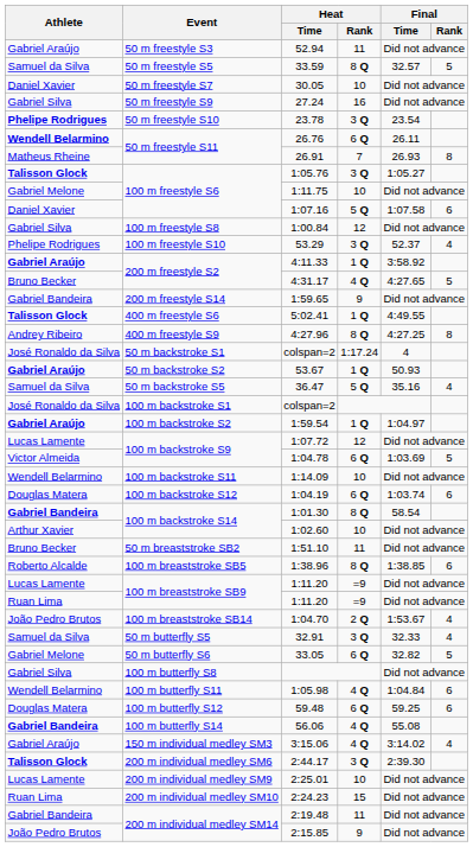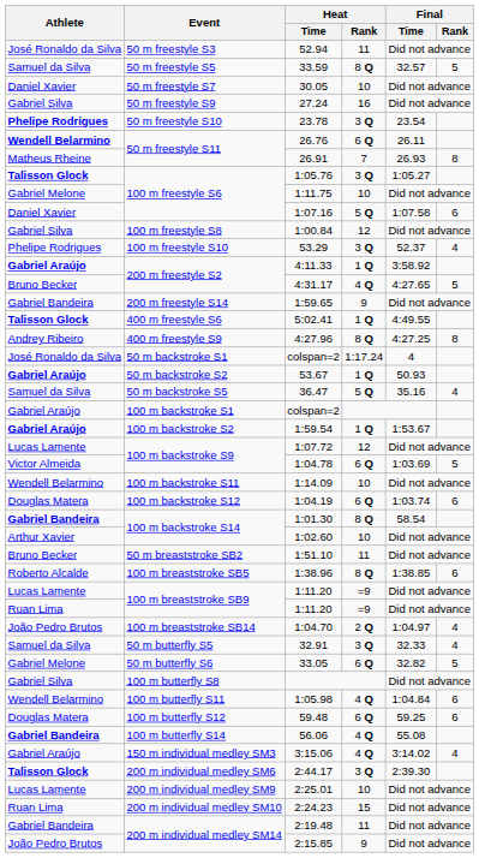52.94 | Athlete: Gabriel Araújo -> José Ronaldo da Silva
100 m backstroke S1 / colspan=2 | Athlete: José Ronaldo da Silva -> Gabriel Araújo
1:59.54 | Final / Time: 1:04.97 -> 1:53.67
1:04.70 | Final / Time: 1:53.67 -> 1:04.97
